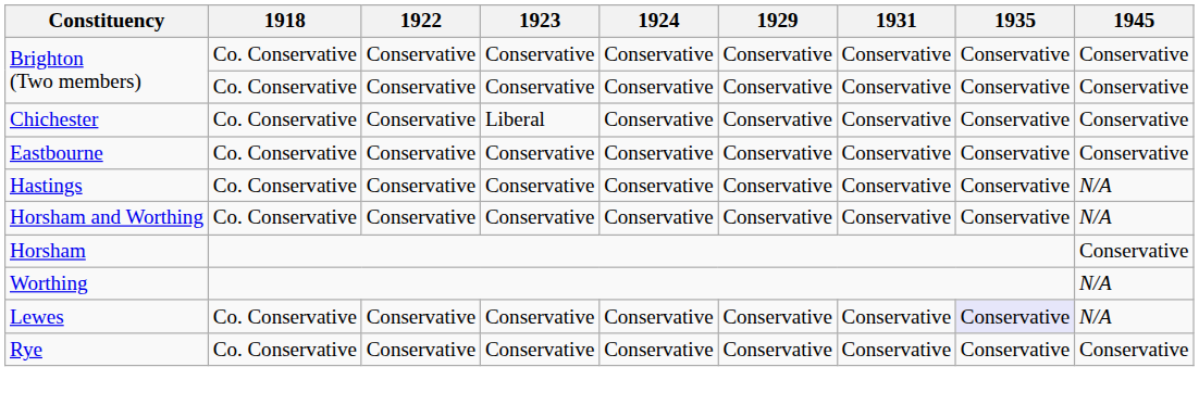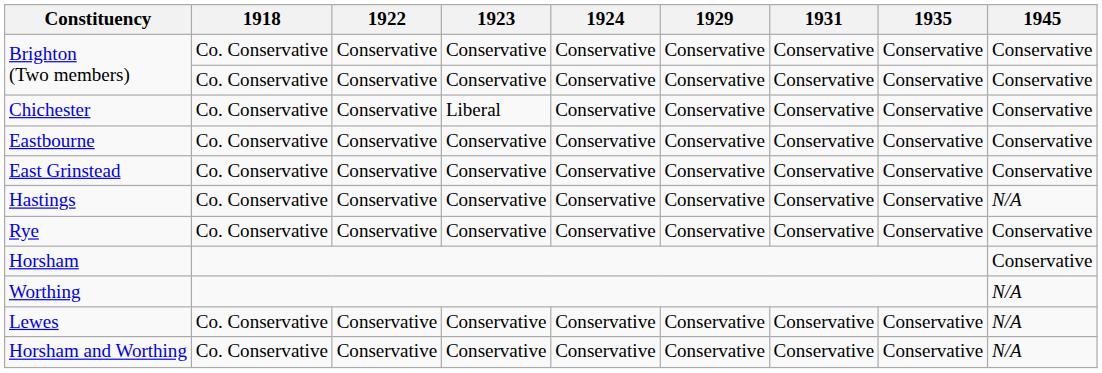+ row: East Grinstead | Co. Conservative | Conservative | Conservative | Conservative | Conservative | Conservative | Conservative | Conservative
rows swapped: Horsham and Worthing <-> Rye
Lewes | 1935: lavender background -> no background
